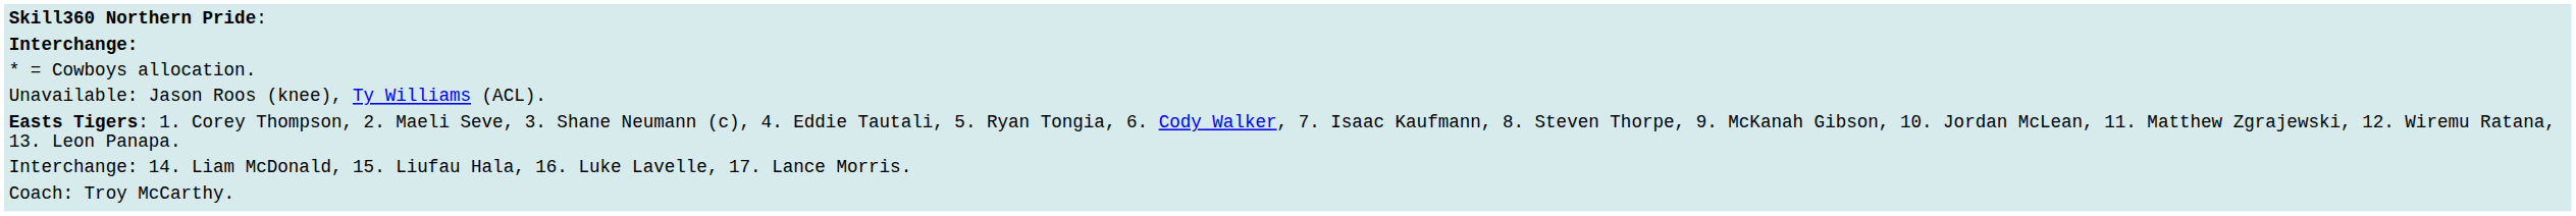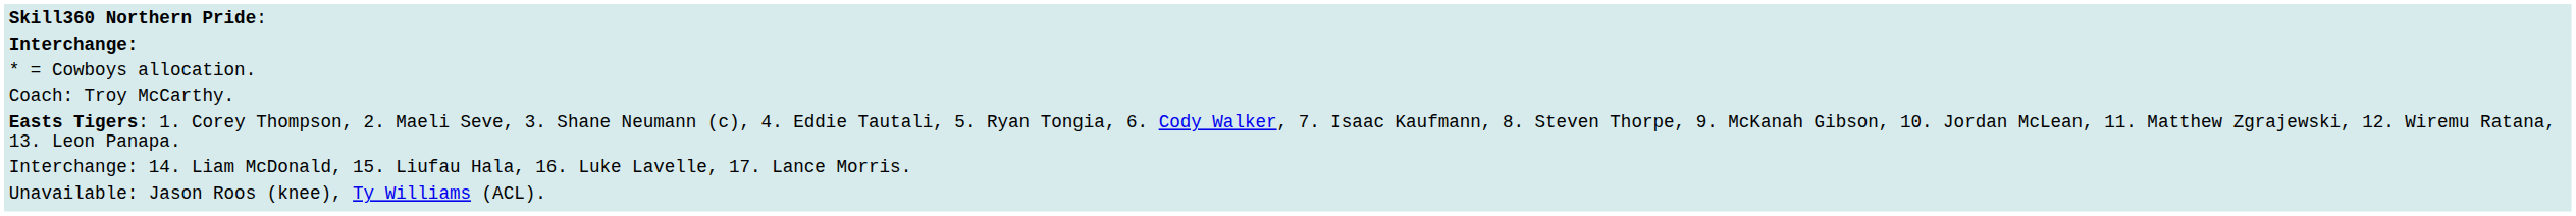row 4 | column 1: Unavailable: Jason Roos (knee), Ty Williams (ACL). -> Coach: Troy McCarthy.
row 7 | column 1: Coach: Troy McCarthy. -> Unavailable: Jason Roos (knee), Ty Williams (ACL).
